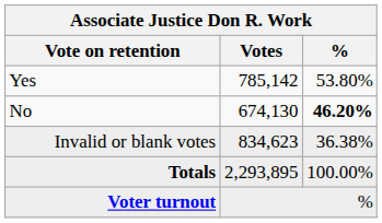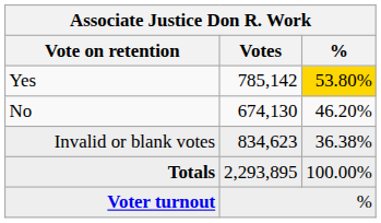Yes | %: no background -> gold background
No | %: bold -> normal
